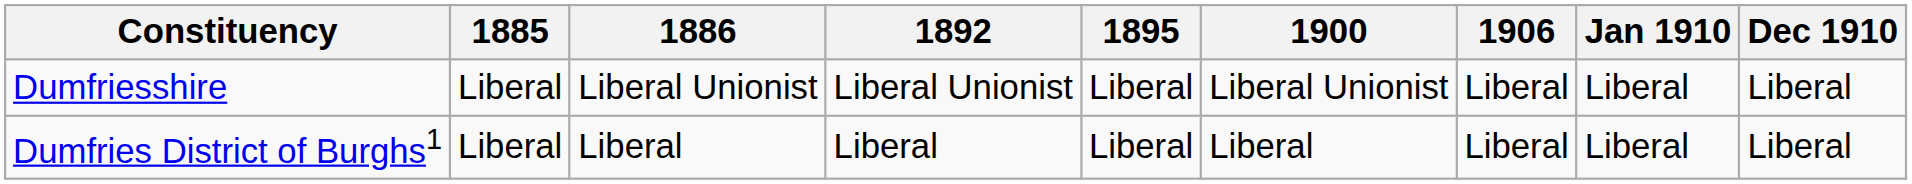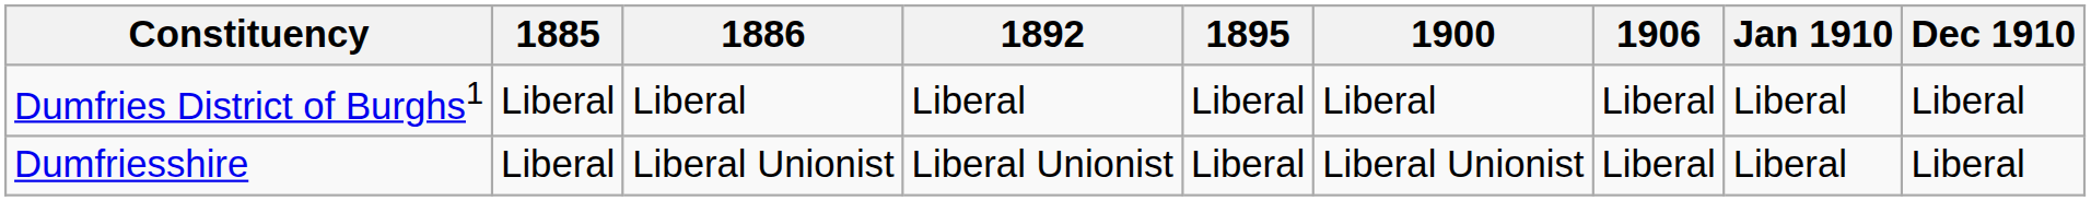rows swapped: Dumfries District of Burghs1 <-> Dumfriesshire
